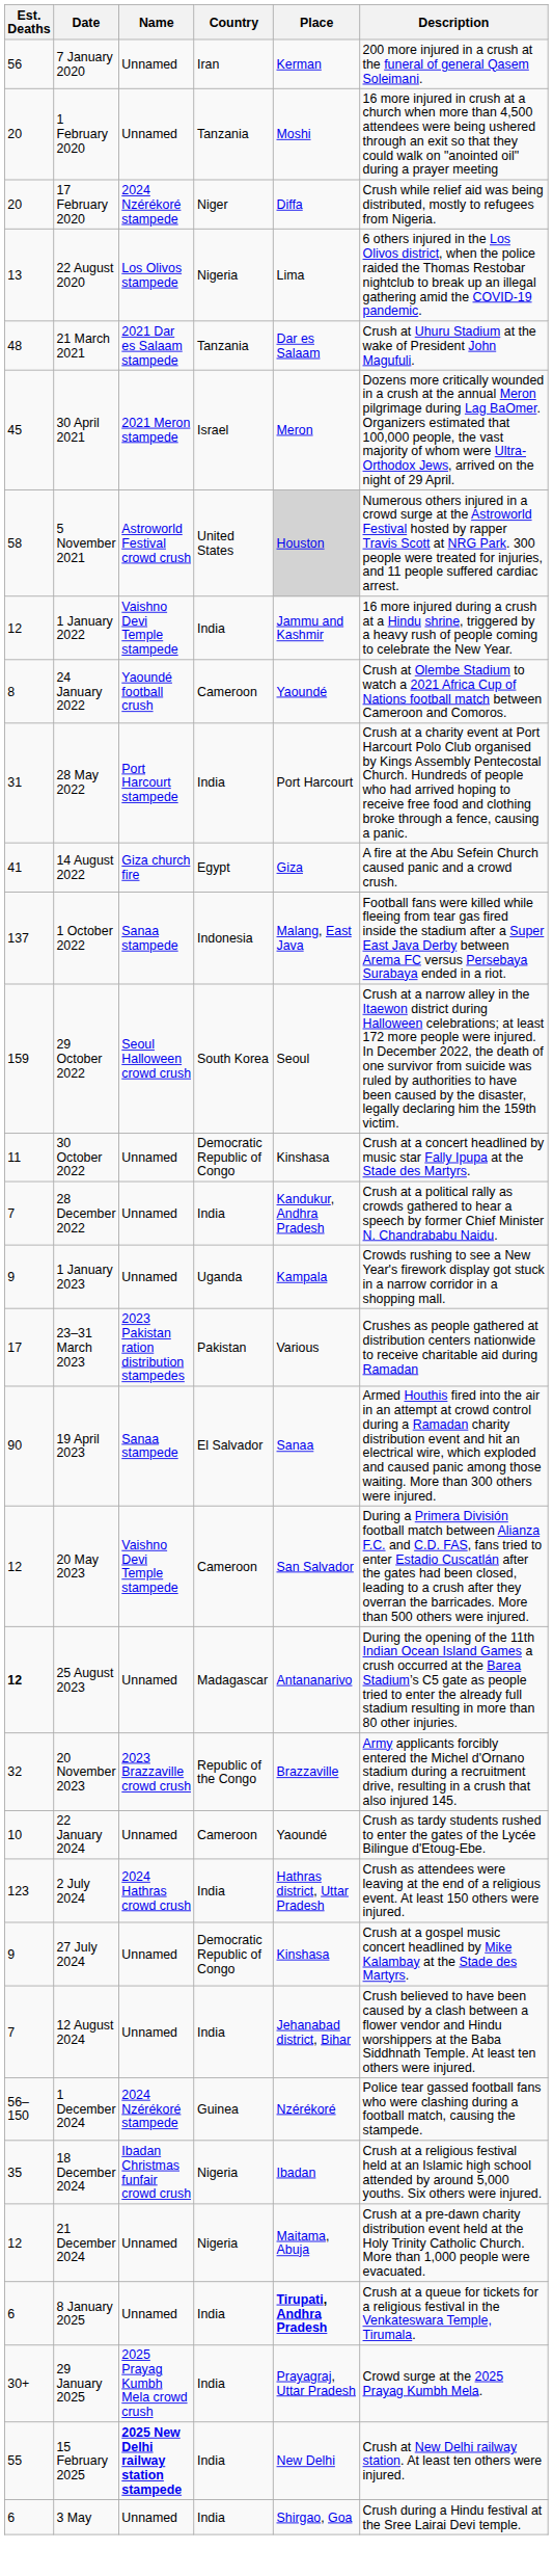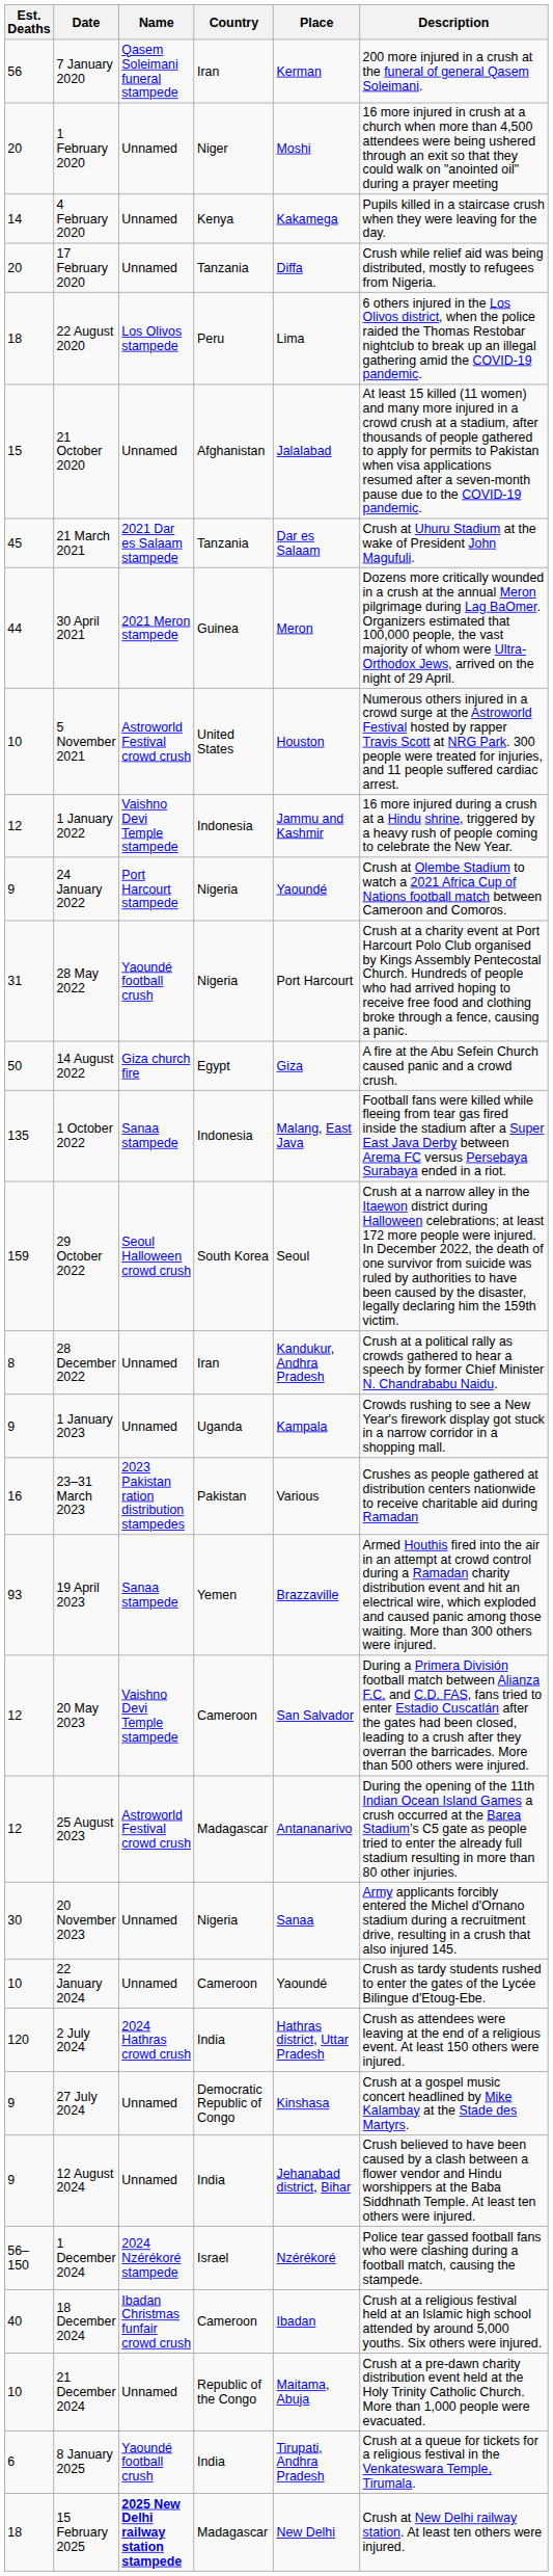7 January 2020 | Name: Unnamed -> Qasem Soleimani funeral stampede
1 February 2020 | Country: Tanzania -> Niger
+ row: 14 | 4 February 2020 | Unnamed | Kenya | Kakamega | Pupils killed in a staircase crush when they were leaving for the day.
17 February 2020 | Name: 2024 Nzérékoré stampede -> Unnamed
17 February 2020 | Country: Niger -> Tanzania
22 August 2020 | Est. Deaths: 13 -> 18
22 August 2020 | Country: Nigeria -> Peru
+ row: 15 | 21 October 2020 | Unnamed | Afghanistan | Jalalabad | At least 15 killed (11 women) and many more injured in a crowd crush at a stadium, after thousands of people gathered to apply for permits to Pakistan when visa applications resumed after a seven-month pause due to the COVID-19 pandemic.
21 March 2021 | Est. Deaths: 48 -> 45
30 April 2021 | Est. Deaths: 45 -> 44
30 April 2021 | Country: Israel -> Guinea
5 November 2021 | Est. Deaths: 58 -> 10
5 November 2021 | Place: lightgrey background -> no background
1 January 2022 | Country: India -> Indonesia
24 January 2022 | Est. Deaths: 8 -> 9
24 January 2022 | Name: Yaoundé football crush -> Port Harcourt stampede
24 January 2022 | Country: Cameroon -> Nigeria
28 May 2022 | Name: Port Harcourt stampede -> Yaoundé football crush
28 May 2022 | Country: India -> Nigeria
14 August 2022 | Est. Deaths: 41 -> 50
1 October 2022 | Est. Deaths: 137 -> 135
- row: 11 | 30 October 2022 | Unnamed | Democratic Republic of Congo | Kinshasa | Crush at a concert headlined by music star Fally Ipupa at the Stade des Martyrs.
28 December 2022 | Est. Deaths: 7 -> 8
28 December 2022 | Country: India -> Iran
23–31 March 2023 | Est. Deaths: 17 -> 16
19 April 2023 | Est. Deaths: 90 -> 93
19 April 2023 | Country: El Salvador -> Yemen
19 April 2023 | Place: Sanaa -> Brazzaville
25 August 2023 | Est. Deaths: bold -> normal
25 August 2023 | Name: Unnamed -> Astroworld Festival crowd crush
20 November 2023 | Est. Deaths: 32 -> 30
20 November 2023 | Name: 2023 Brazzaville crowd crush -> Unnamed
20 November 2023 | Country: Republic of the Congo -> Nigeria
20 November 2023 | Place: Brazzaville -> Sanaa
2 July 2024 | Est. Deaths: 123 -> 120
12 August 2024 | Est. Deaths: 7 -> 9
1 December 2024 | Country: Guinea -> Israel
18 December 2024 | Est. Deaths: 35 -> 40
18 December 2024 | Country: Nigeria -> Cameroon
21 December 2024 | Est. Deaths: 12 -> 10
21 December 2024 | Country: Nigeria -> Republic of the Congo
8 January 2025 | Name: Unnamed -> Yaoundé football crush
8 January 2025 | Place: bold -> normal
- row: 30+ | 29 January 2025 | 2025 Prayag Kumbh Mela crowd crush | India | Prayagraj, Uttar Pradesh | Crowd surge at the 2025 Prayag Kumbh Mela.
15 February 2025 | Est. Deaths: 55 -> 18
15 February 2025 | Country: India -> Madagascar
- row: 6 | 3 May | Unnamed | India | Shirgao, Goa | Crush during a Hindu festival at the Sree Lairai Devi temple.
